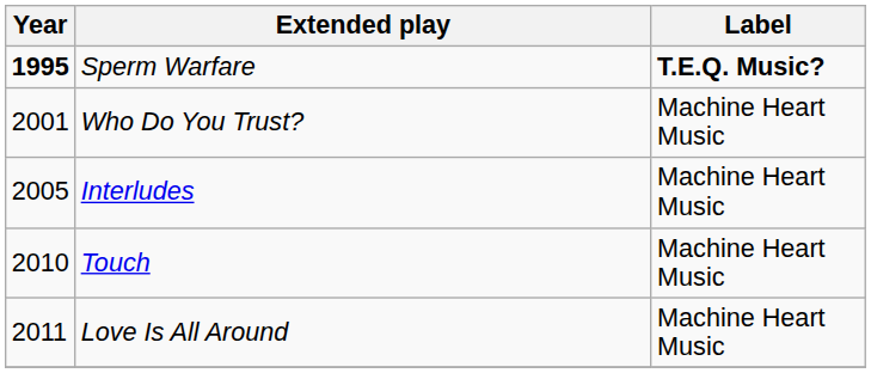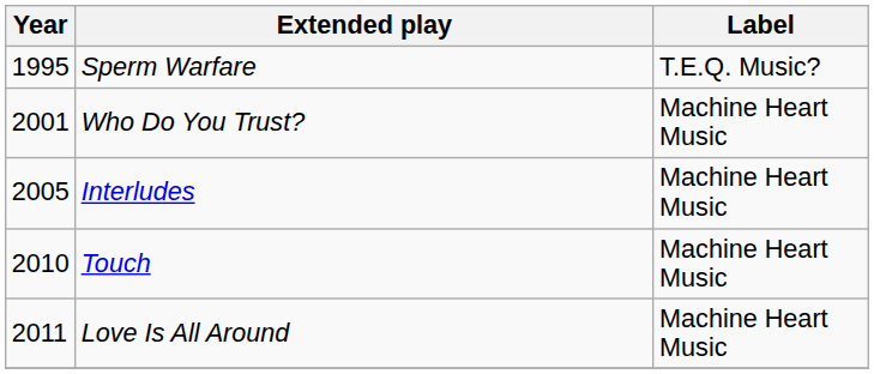Sperm Warfare | Year: bold -> normal
Sperm Warfare | Label: bold -> normal
